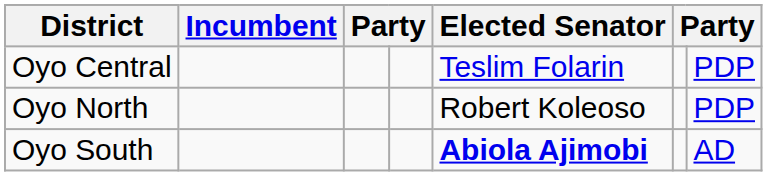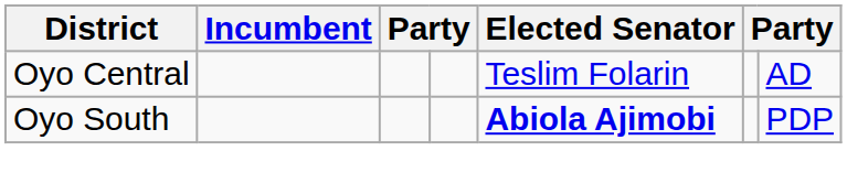Oyo Central | column 7: PDP -> AD
- row: Oyo North | Robert Koleoso | PDP
Oyo South | column 7: AD -> PDP
